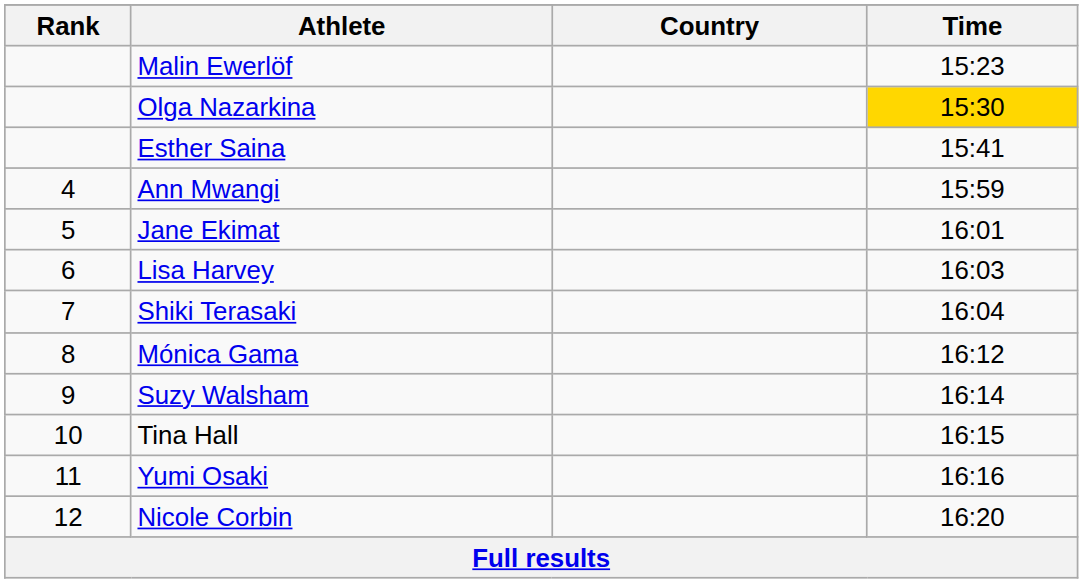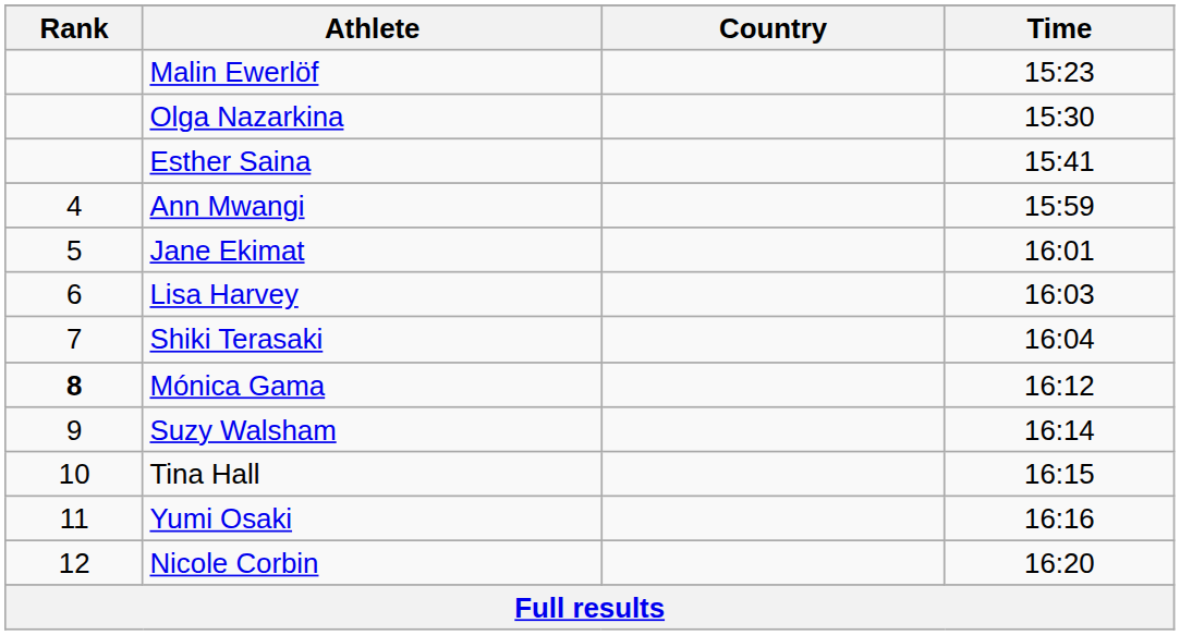Olga Nazarkina | Time: gold background -> no background
Mónica Gama | Rank: normal -> bold
